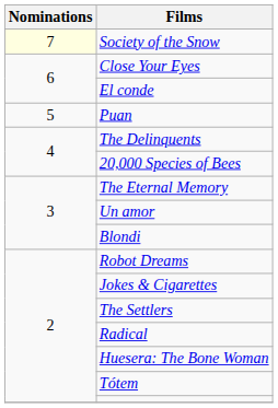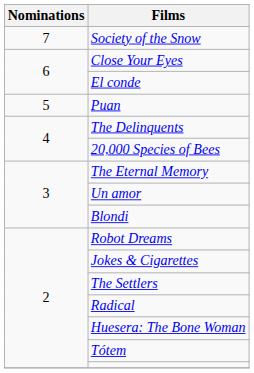row 2 | Nominations: lightyellow background -> no background
